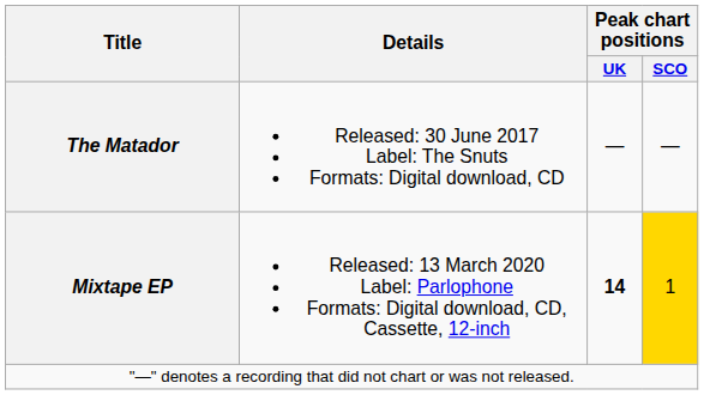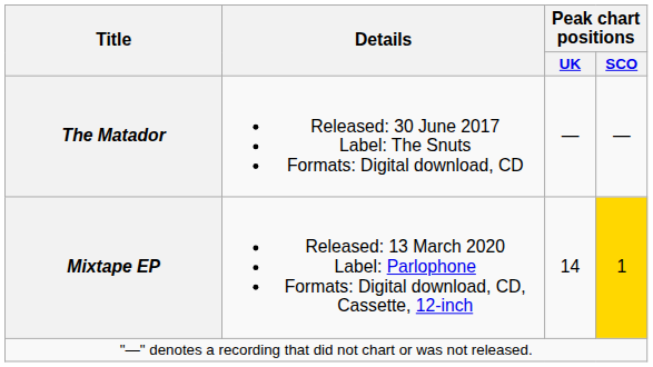Mixtape EP | Peak chart positions / UK: bold -> normal
